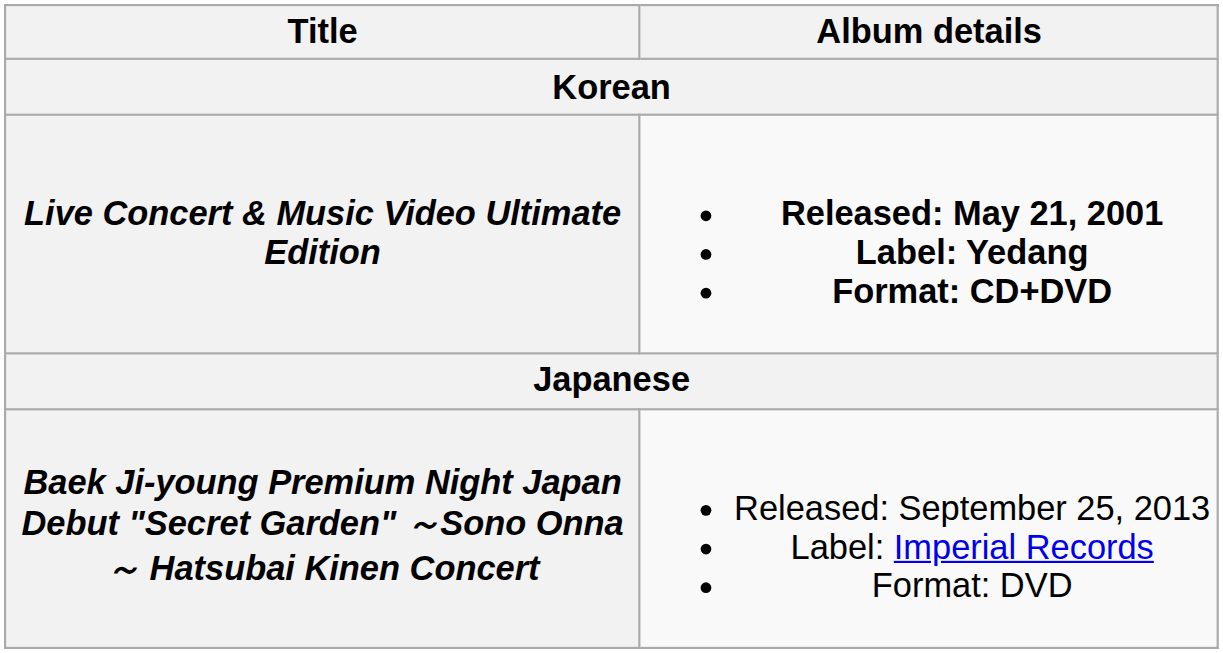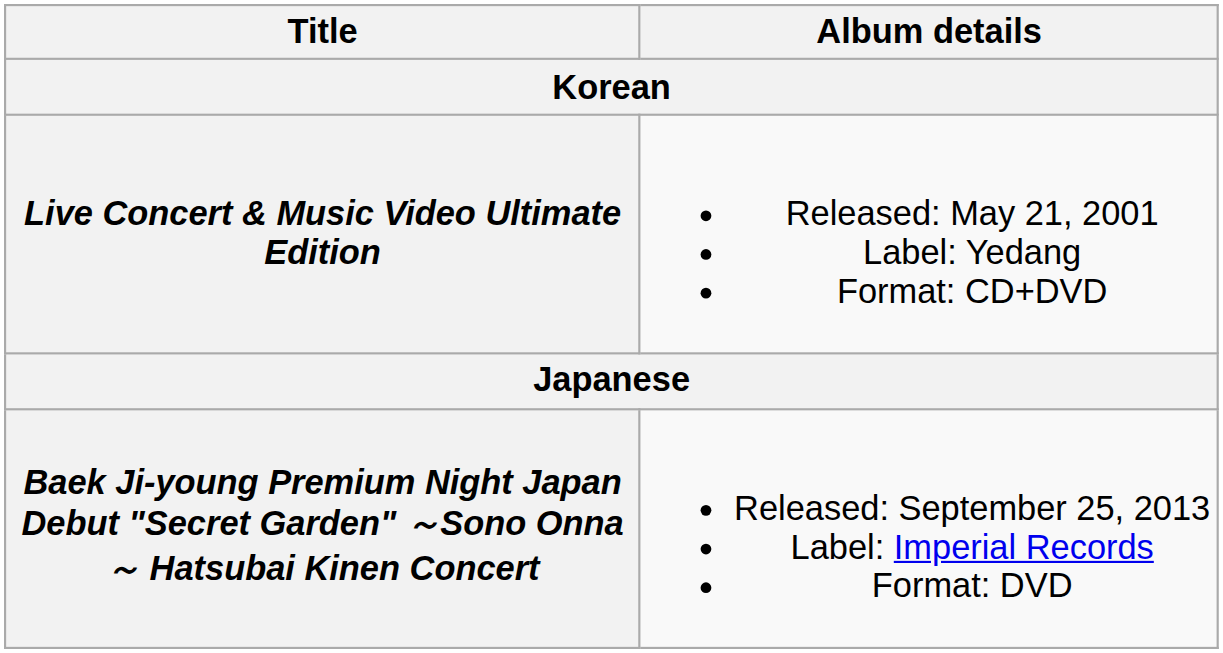Live Concert & Music Video Ultimate Edition | Album details: bold -> normal
